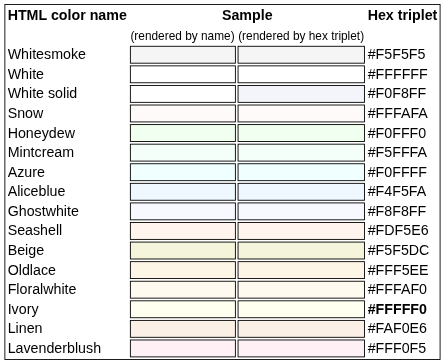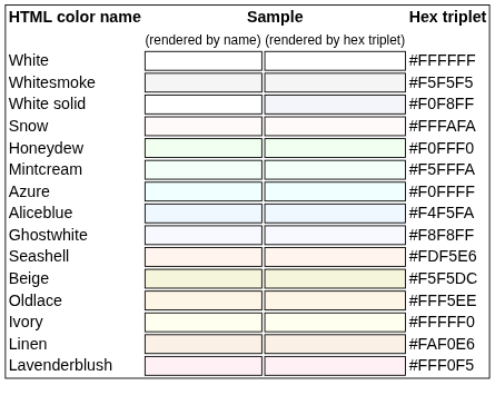rows swapped: White <-> Whitesmoke
- row: Floralwhite | #FFFAF0
Ivory | Hex triplet: bold -> normal
